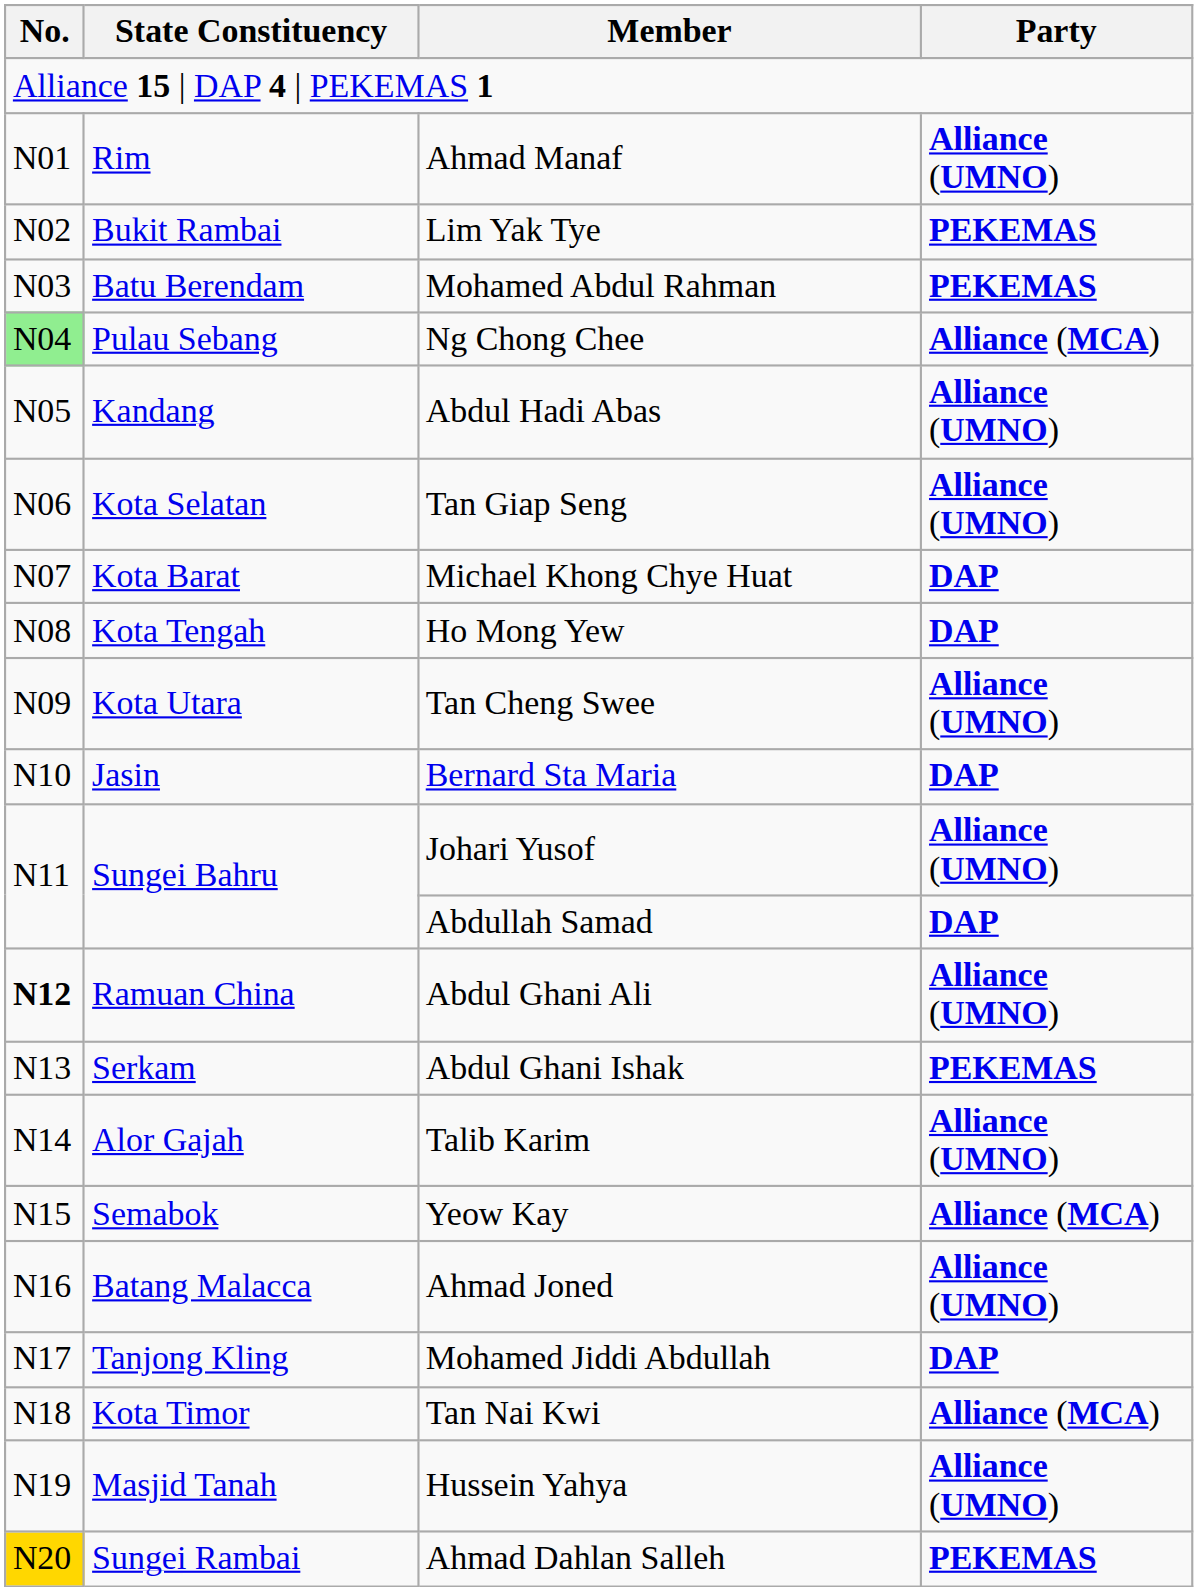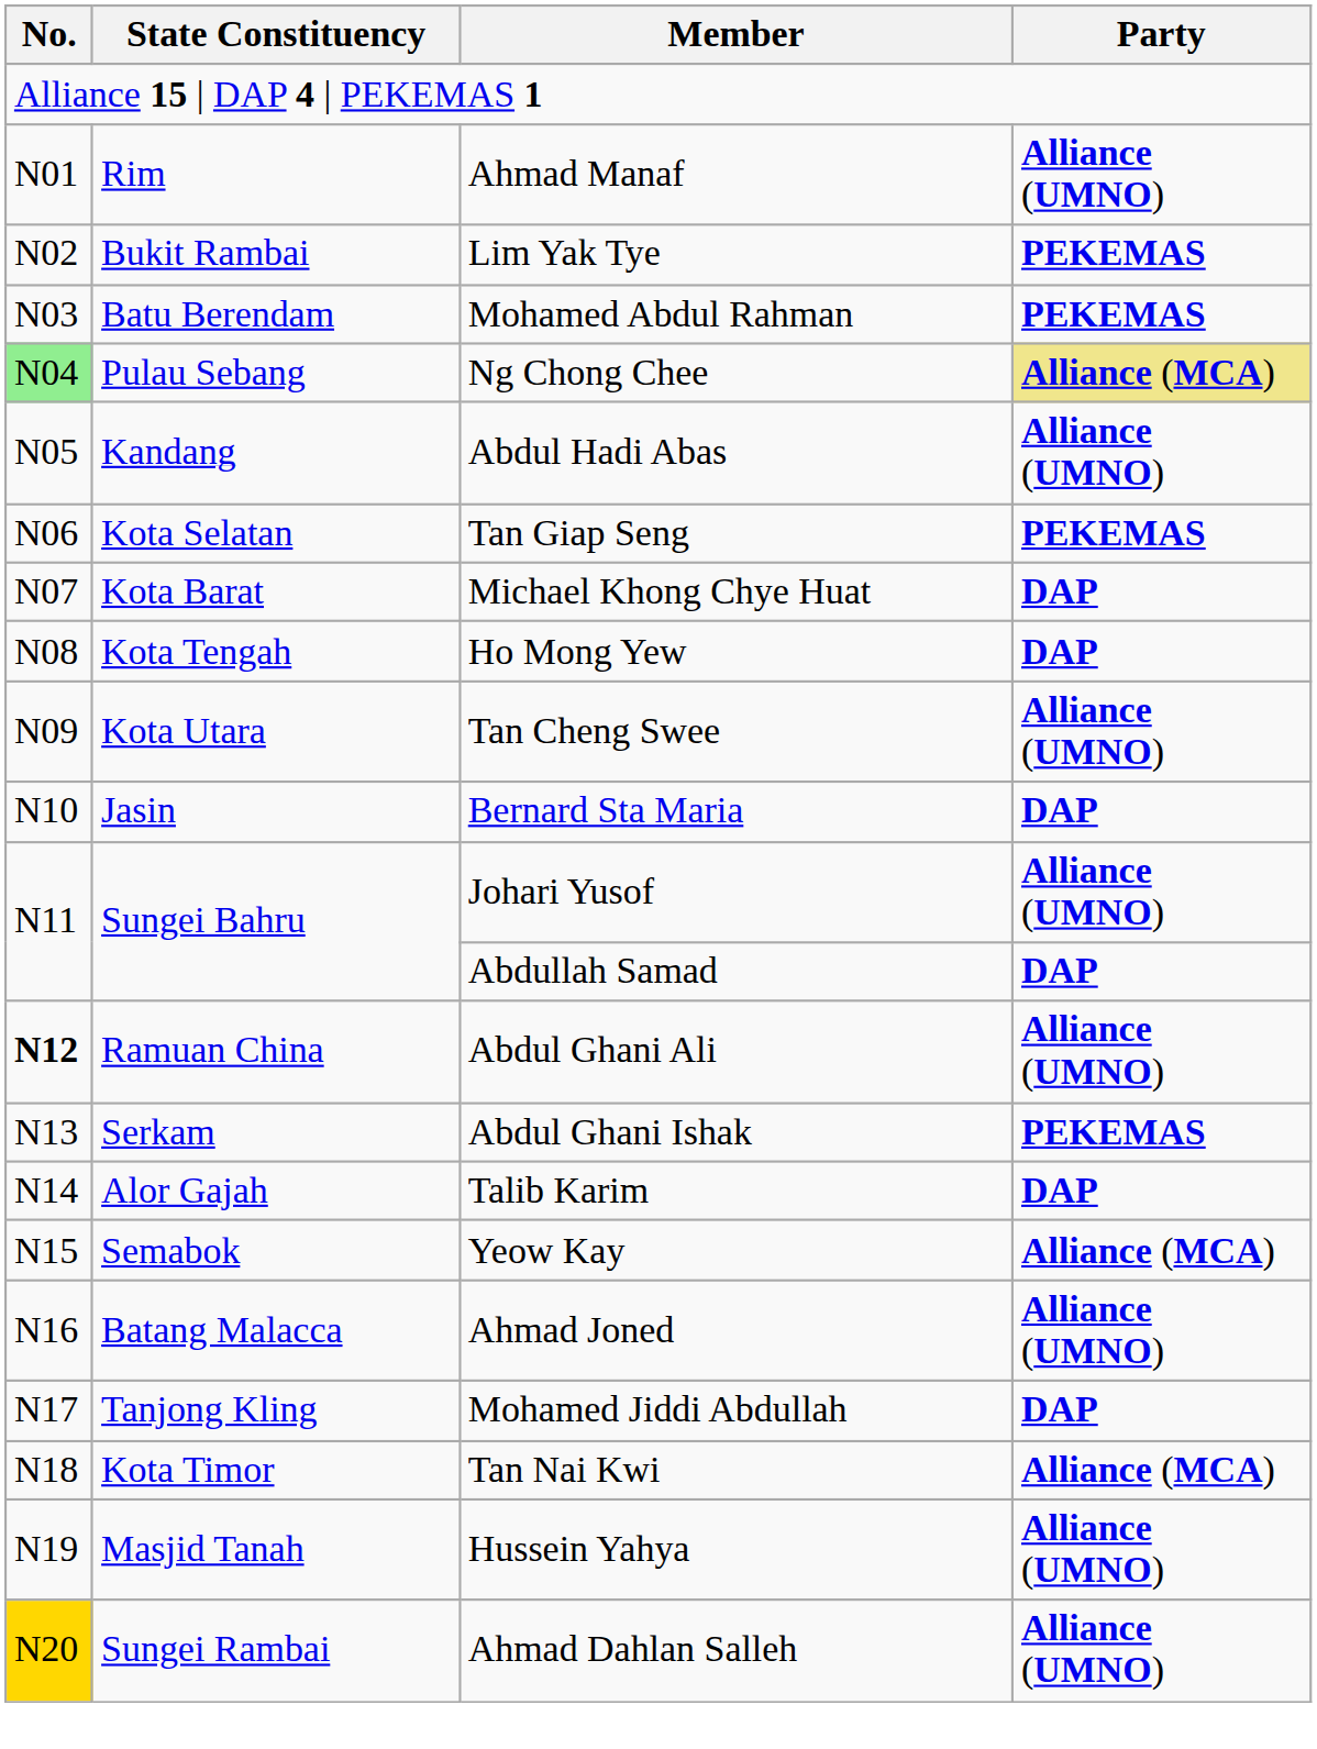Ng Chong Chee | Party: no background -> khaki background
Tan Giap Seng | Party: Alliance (UMNO) -> PEKEMAS
Talib Karim | Party: Alliance (UMNO) -> DAP
Ahmad Dahlan Salleh | Party: PEKEMAS -> Alliance (UMNO)
